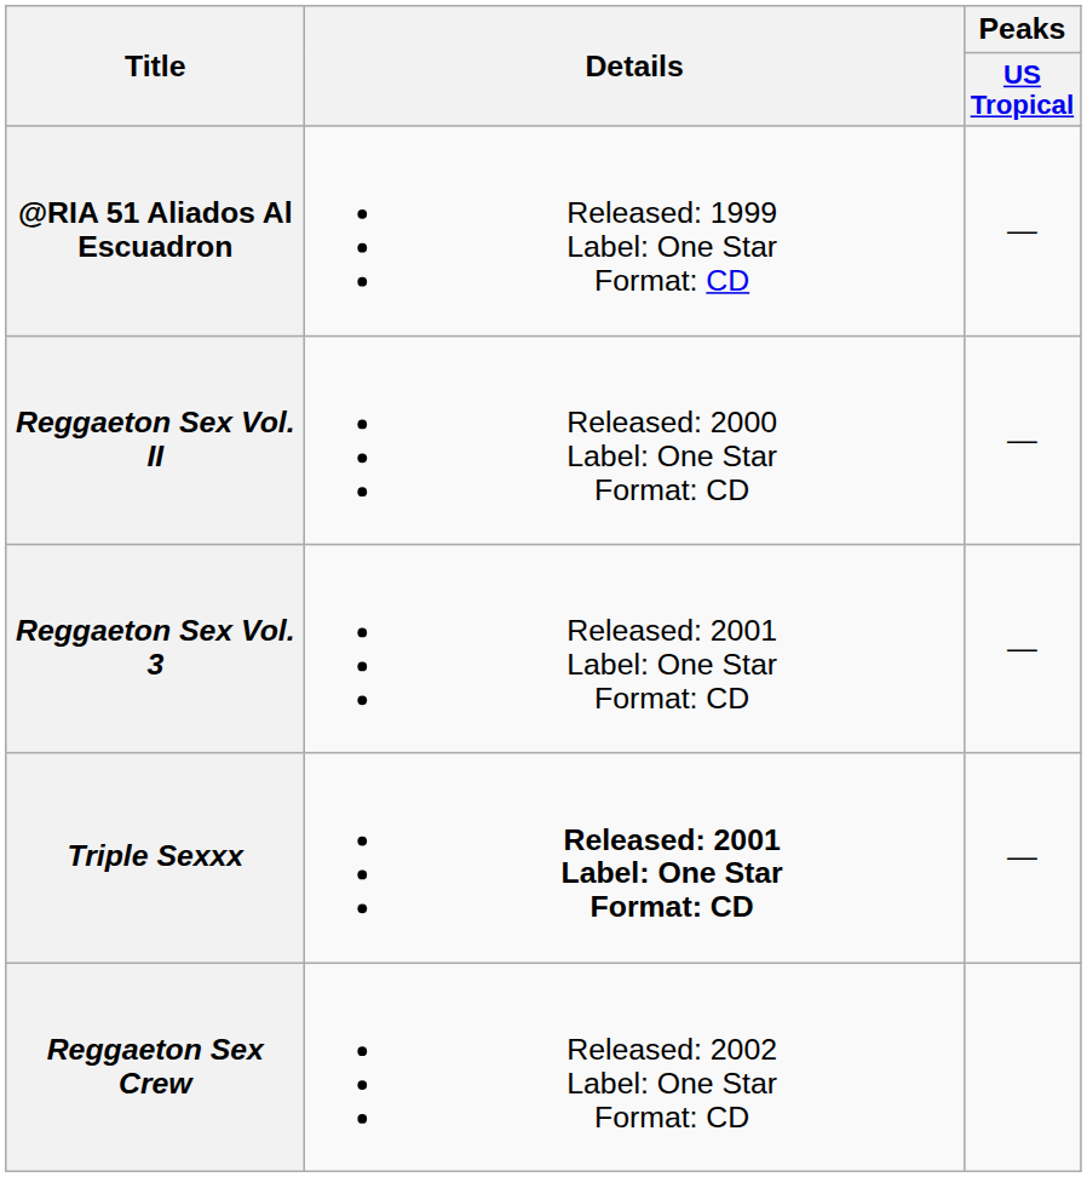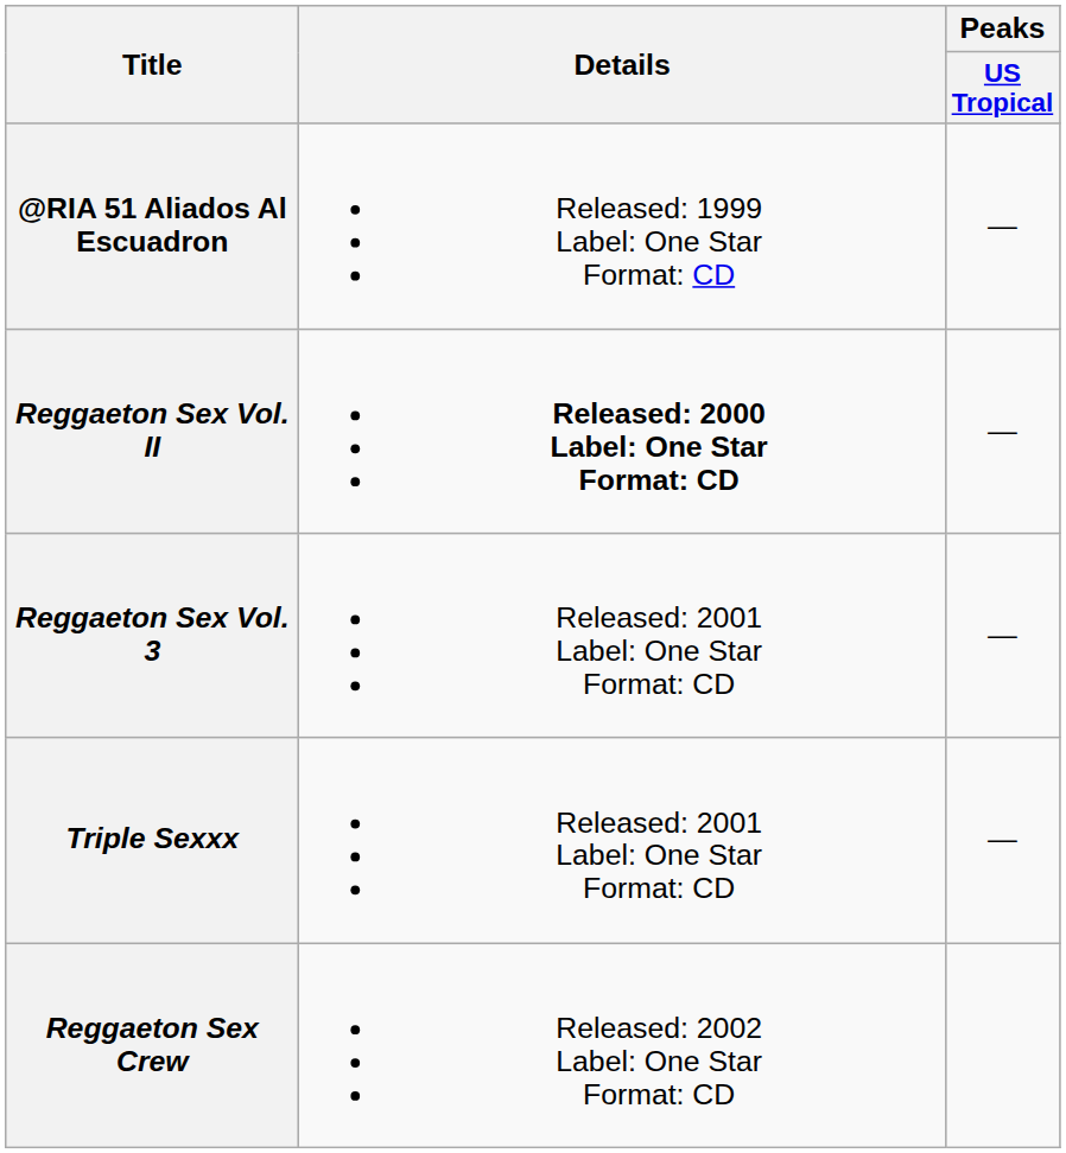Reggaeton Sex Vol. II | Details: normal -> bold
Triple Sexxx | Details: bold -> normal
